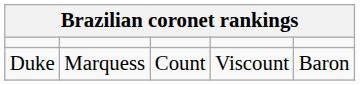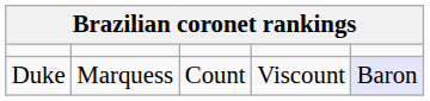Duke | column 5: no background -> lavender background
